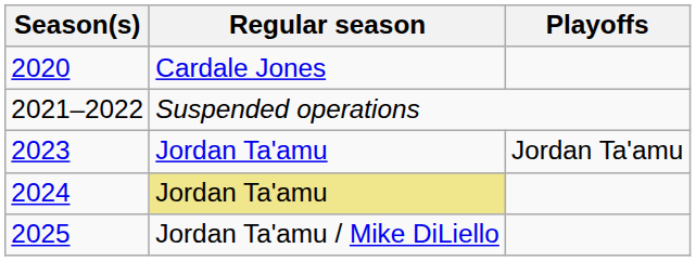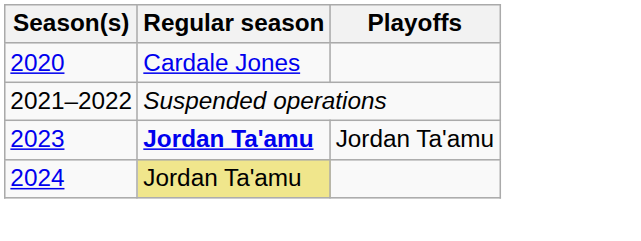2023 | Regular season: normal -> bold
- row: 2025 | Jordan Ta'amu / Mike DiLiello
